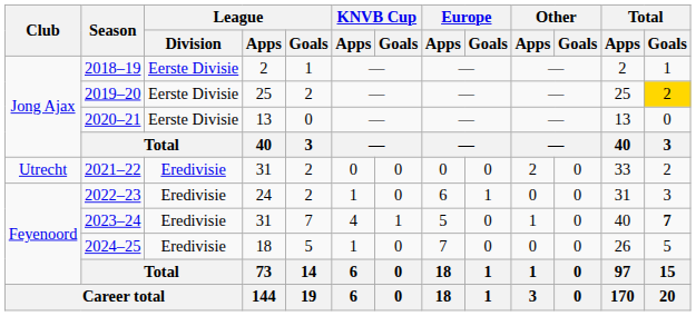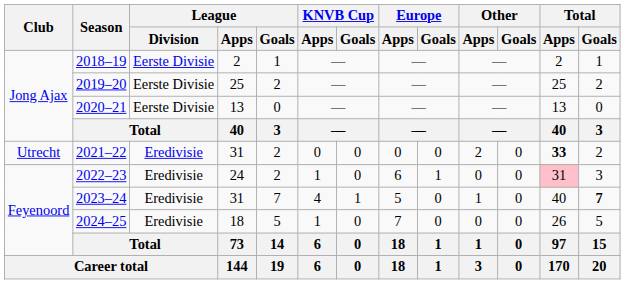2019–20 | Total / Goals: gold background -> no background
2021–22 | Total / Apps: normal -> bold
2022–23 | Total / Apps: no background -> pink background
